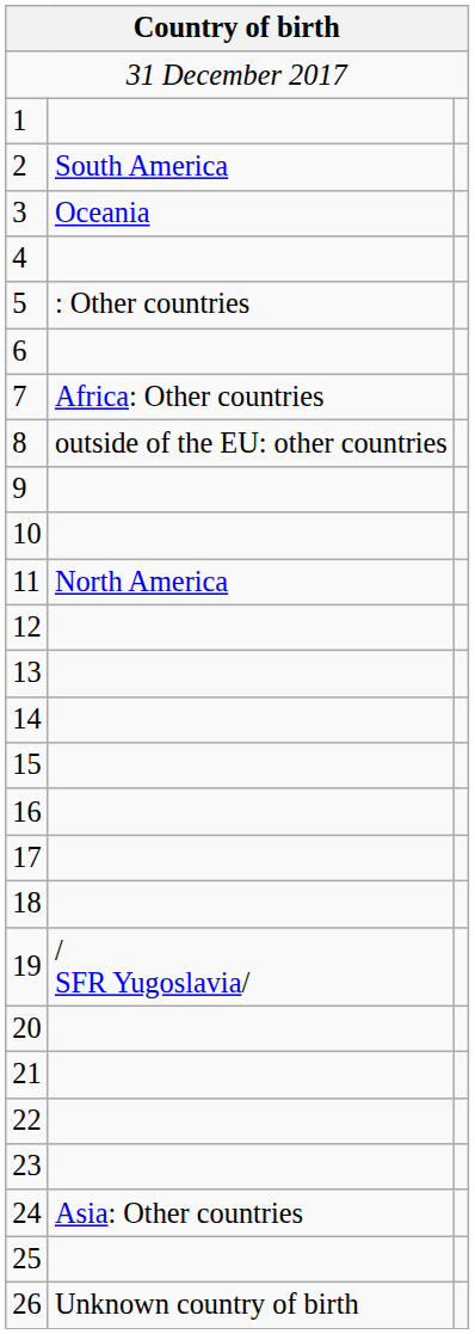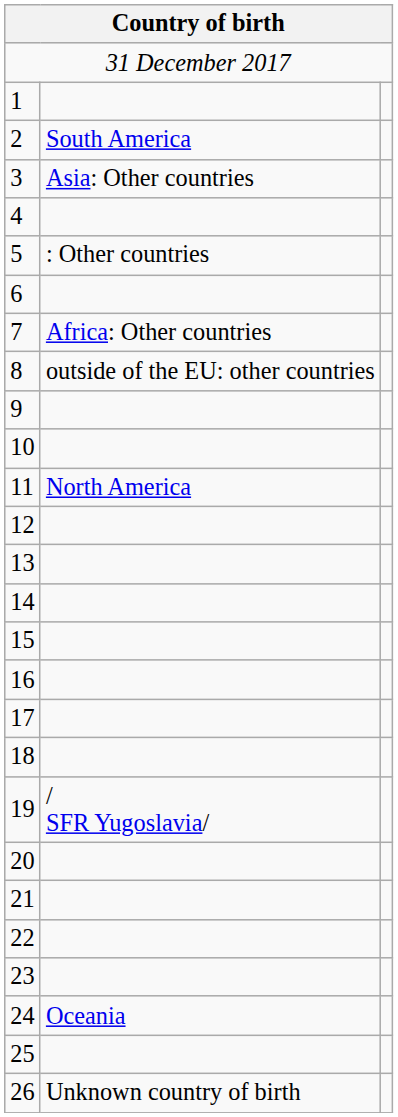3 | column 2: Oceania -> Asia: Other countries
24 | column 2: Asia: Other countries -> Oceania
